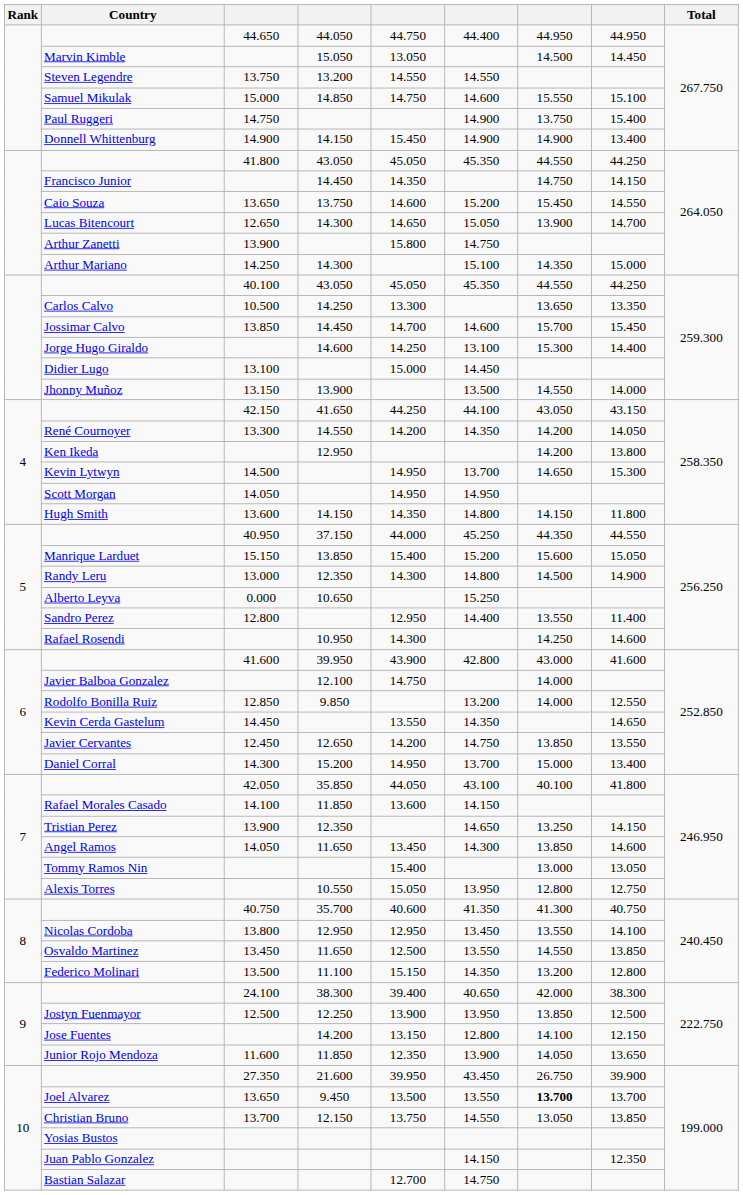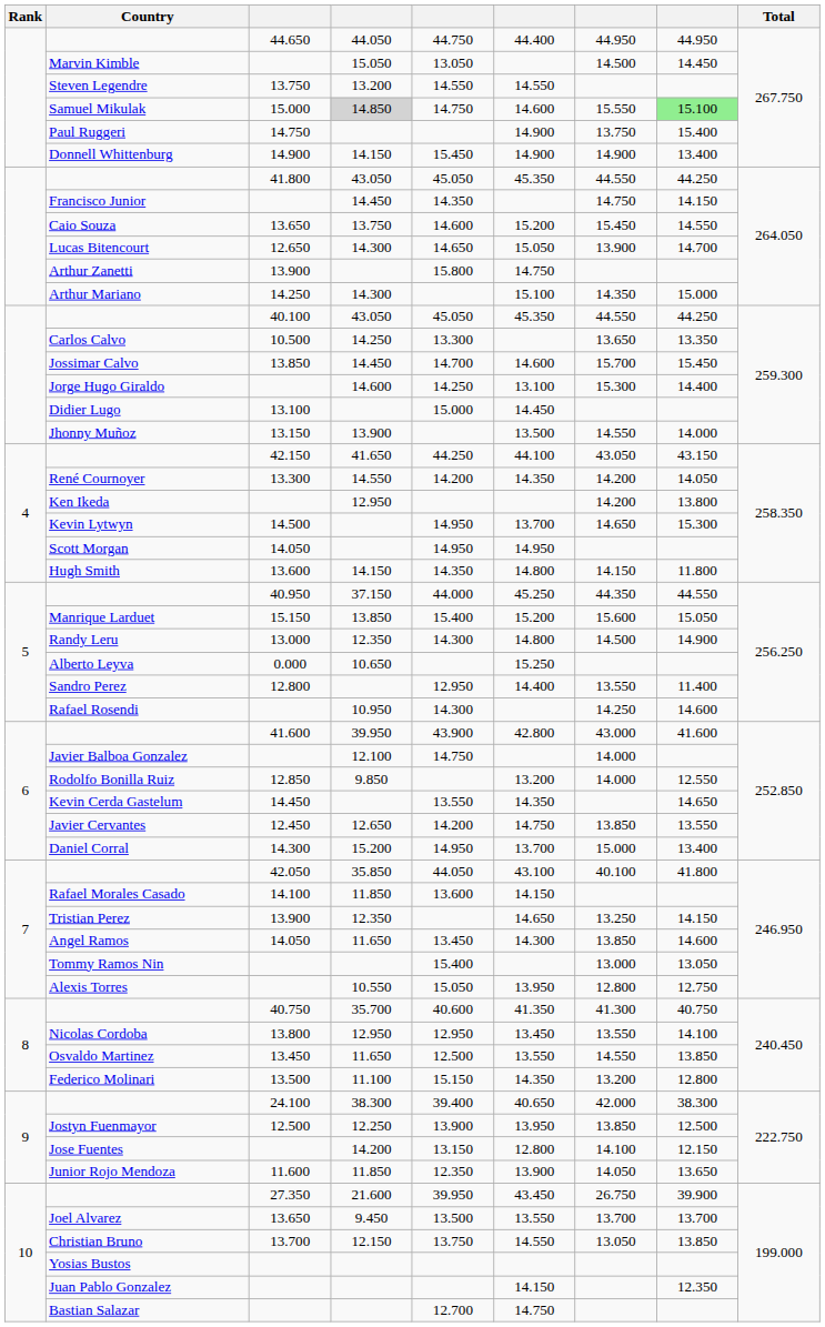Samuel Mikulak | column 4: no background -> lightgrey background
Samuel Mikulak | column 8: no background -> lightgreen background
Joel Alvarez | column 7: bold -> normal
